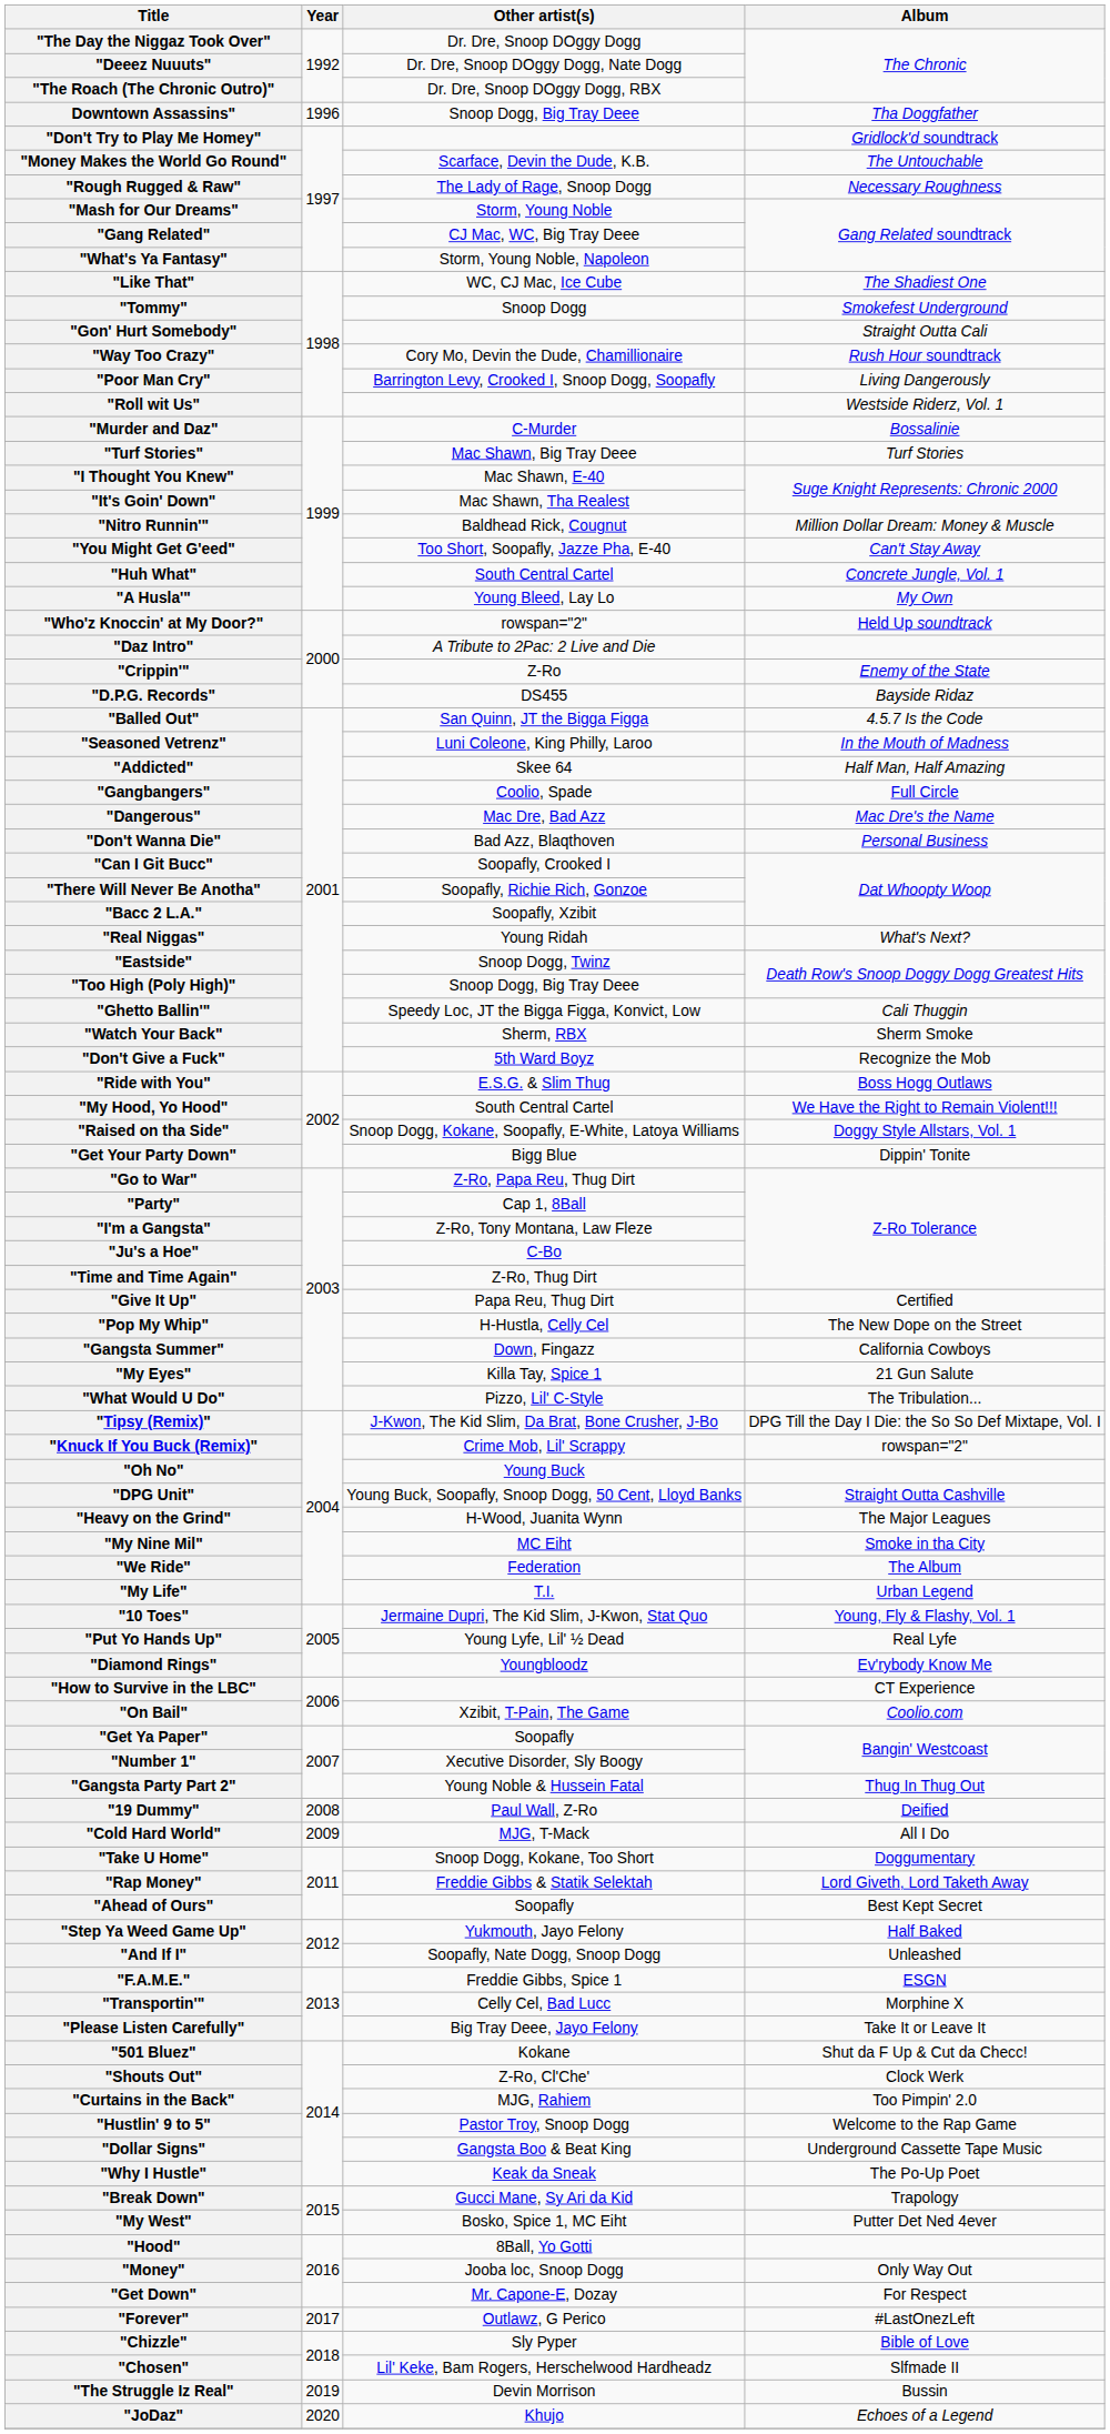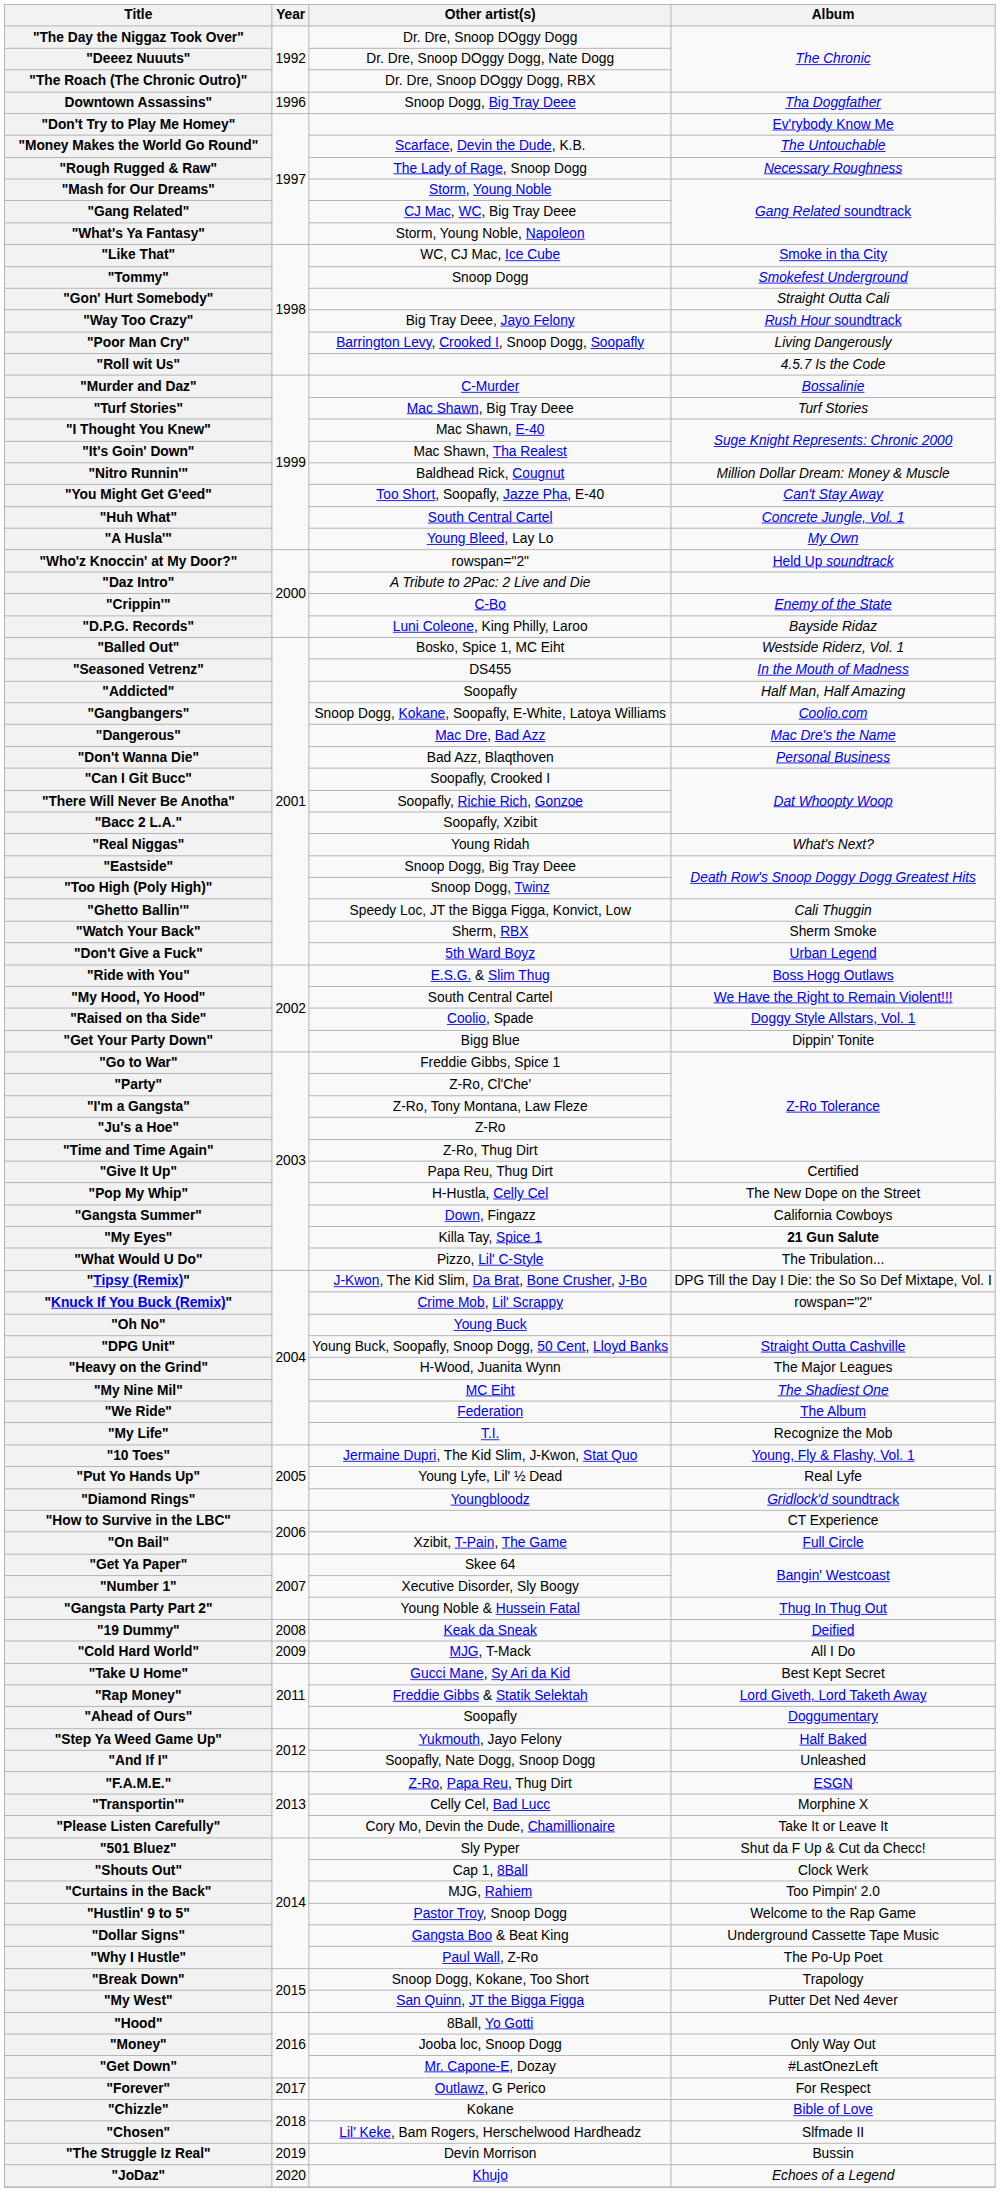"Don't Try to Play Me Homey" | Album: Gridlock'd soundtrack -> Ev'rybody Know Me
"Like That" | Album: The Shadiest One -> Smoke in tha City
"Way Too Crazy" | Other artist(s): Cory Mo, Devin the Dude, Chamillionaire -> Big Tray Deee, Jayo Felony
"Roll wit Us" | Album: Westside Riderz, Vol. 1 -> 4.5.7 Is the Code
"Crippin'" | Other artist(s): Z-Ro -> C-Bo
"D.P.G. Records" | Other artist(s): DS455 -> Luni Coleone, King Philly, Laroo
"Balled Out" | Other artist(s): San Quinn, JT the Bigga Figga -> Bosko, Spice 1, MC Eiht
"Balled Out" | Album: 4.5.7 Is the Code -> Westside Riderz, Vol. 1
"Seasoned Vetrenz" | Other artist(s): Luni Coleone, King Philly, Laroo -> DS455
"Addicted" | Other artist(s): Skee 64 -> Soopafly
"Gangbangers" | Other artist(s): Coolio, Spade -> Snoop Dogg, Kokane, Soopafly, E-White, Latoya Williams
"Gangbangers" | Album: Full Circle -> Coolio.com
"Eastside" | Other artist(s): Snoop Dogg, Twinz -> Snoop Dogg, Big Tray Deee
"Too High (Poly High)" | Other artist(s): Snoop Dogg, Big Tray Deee -> Snoop Dogg, Twinz
"Don't Give a Fuck" | Album: Recognize the Mob -> Urban Legend
"Raised on tha Side" | Other artist(s): Snoop Dogg, Kokane, Soopafly, E-White, Latoya Williams -> Coolio, Spade
"Go to War" | Other artist(s): Z-Ro, Papa Reu, Thug Dirt -> Freddie Gibbs, Spice 1
"Party" | Other artist(s): Cap 1, 8Ball -> Z-Ro, Cl'Che'
"Ju's a Hoe" | Other artist(s): C-Bo -> Z-Ro
"My Eyes" | Album: normal -> bold
"My Nine Mil" | Album: Smoke in tha City -> The Shadiest One
"My Life" | Album: Urban Legend -> Recognize the Mob
"Diamond Rings" | Album: Ev'rybody Know Me -> Gridlock'd soundtrack
"On Bail" | Album: Coolio.com -> Full Circle
"Get Ya Paper" | Other artist(s): Soopafly -> Skee 64
"19 Dummy" | Other artist(s): Paul Wall, Z-Ro -> Keak da Sneak
"Take U Home" | Other artist(s): Snoop Dogg, Kokane, Too Short -> Gucci Mane, Sy Ari da Kid
"Take U Home" | Album: Doggumentary -> Best Kept Secret
"Ahead of Ours" | Album: Best Kept Secret -> Doggumentary
"F.A.M.E." | Other artist(s): Freddie Gibbs, Spice 1 -> Z-Ro, Papa Reu, Thug Dirt
"Please Listen Carefully" | Other artist(s): Big Tray Deee, Jayo Felony -> Cory Mo, Devin the Dude, Chamillionaire
"501 Bluez" | Other artist(s): Kokane -> Sly Pyper
"Shouts Out" | Other artist(s): Z-Ro, Cl'Che' -> Cap 1, 8Ball
"Why I Hustle" | Other artist(s): Keak da Sneak -> Paul Wall, Z-Ro
"Break Down" | Other artist(s): Gucci Mane, Sy Ari da Kid -> Snoop Dogg, Kokane, Too Short
"My West" | Other artist(s): Bosko, Spice 1, MC Eiht -> San Quinn, JT the Bigga Figga
"Get Down" | Album: For Respect -> #LastOnezLeft
"Forever" | Album: #LastOnezLeft -> For Respect
"Chizzle" | Other artist(s): Sly Pyper -> Kokane
